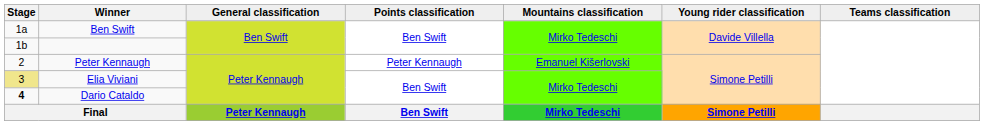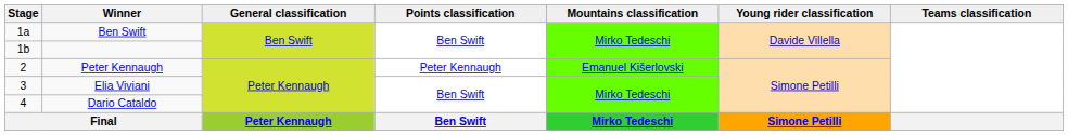Elia Viviani | Stage: khaki background -> no background
Dario Cataldo | Stage: bold -> normal
